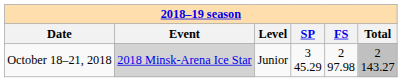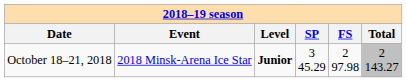October 18–21, 2018 | column 2: lightgrey background -> no background
October 18–21, 2018 | column 3: normal -> bold
